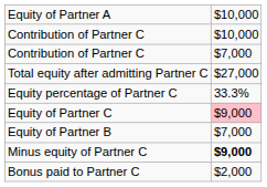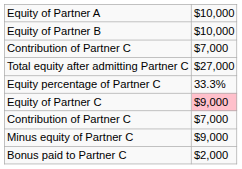row 2 | column 1: Contribution of Partner C -> Equity of Partner B
row 7 | column 1: Equity of Partner B -> Contribution of Partner C
row 8 | column 2: bold -> normal
